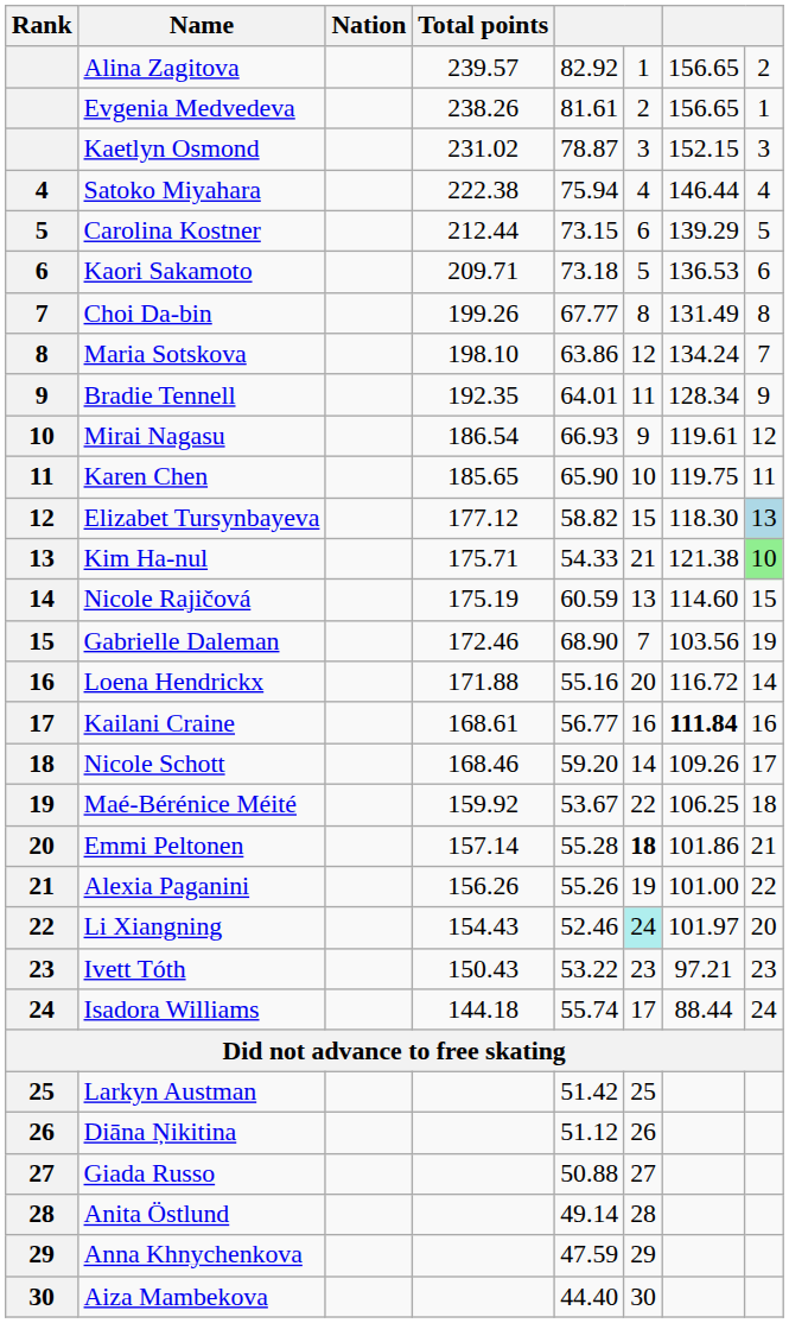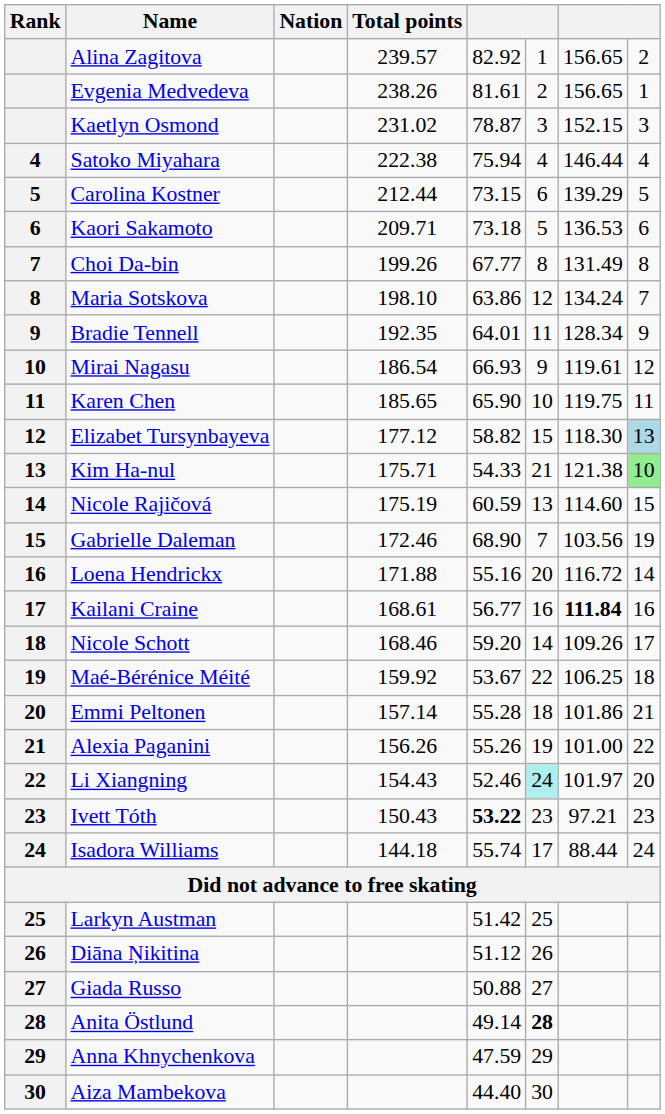Emmi Peltonen | column 6: bold -> normal
Ivett Tóth | column 5: normal -> bold
Anita Östlund | column 6: normal -> bold
